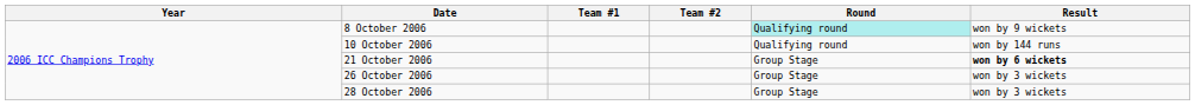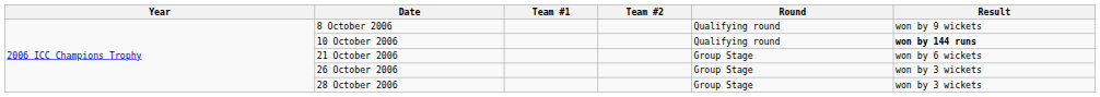8 October 2006 | Round: paleturquoise background -> no background
10 October 2006 | Result: normal -> bold
21 October 2006 | Result: bold -> normal
